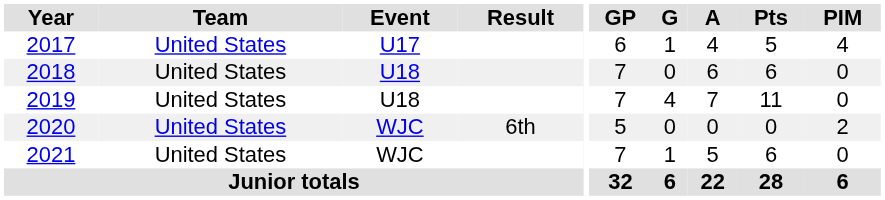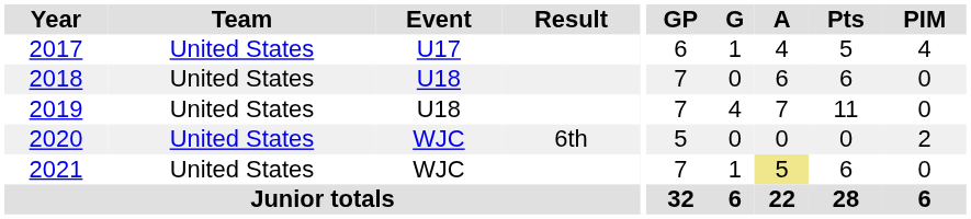2021 | A: no background -> khaki background
